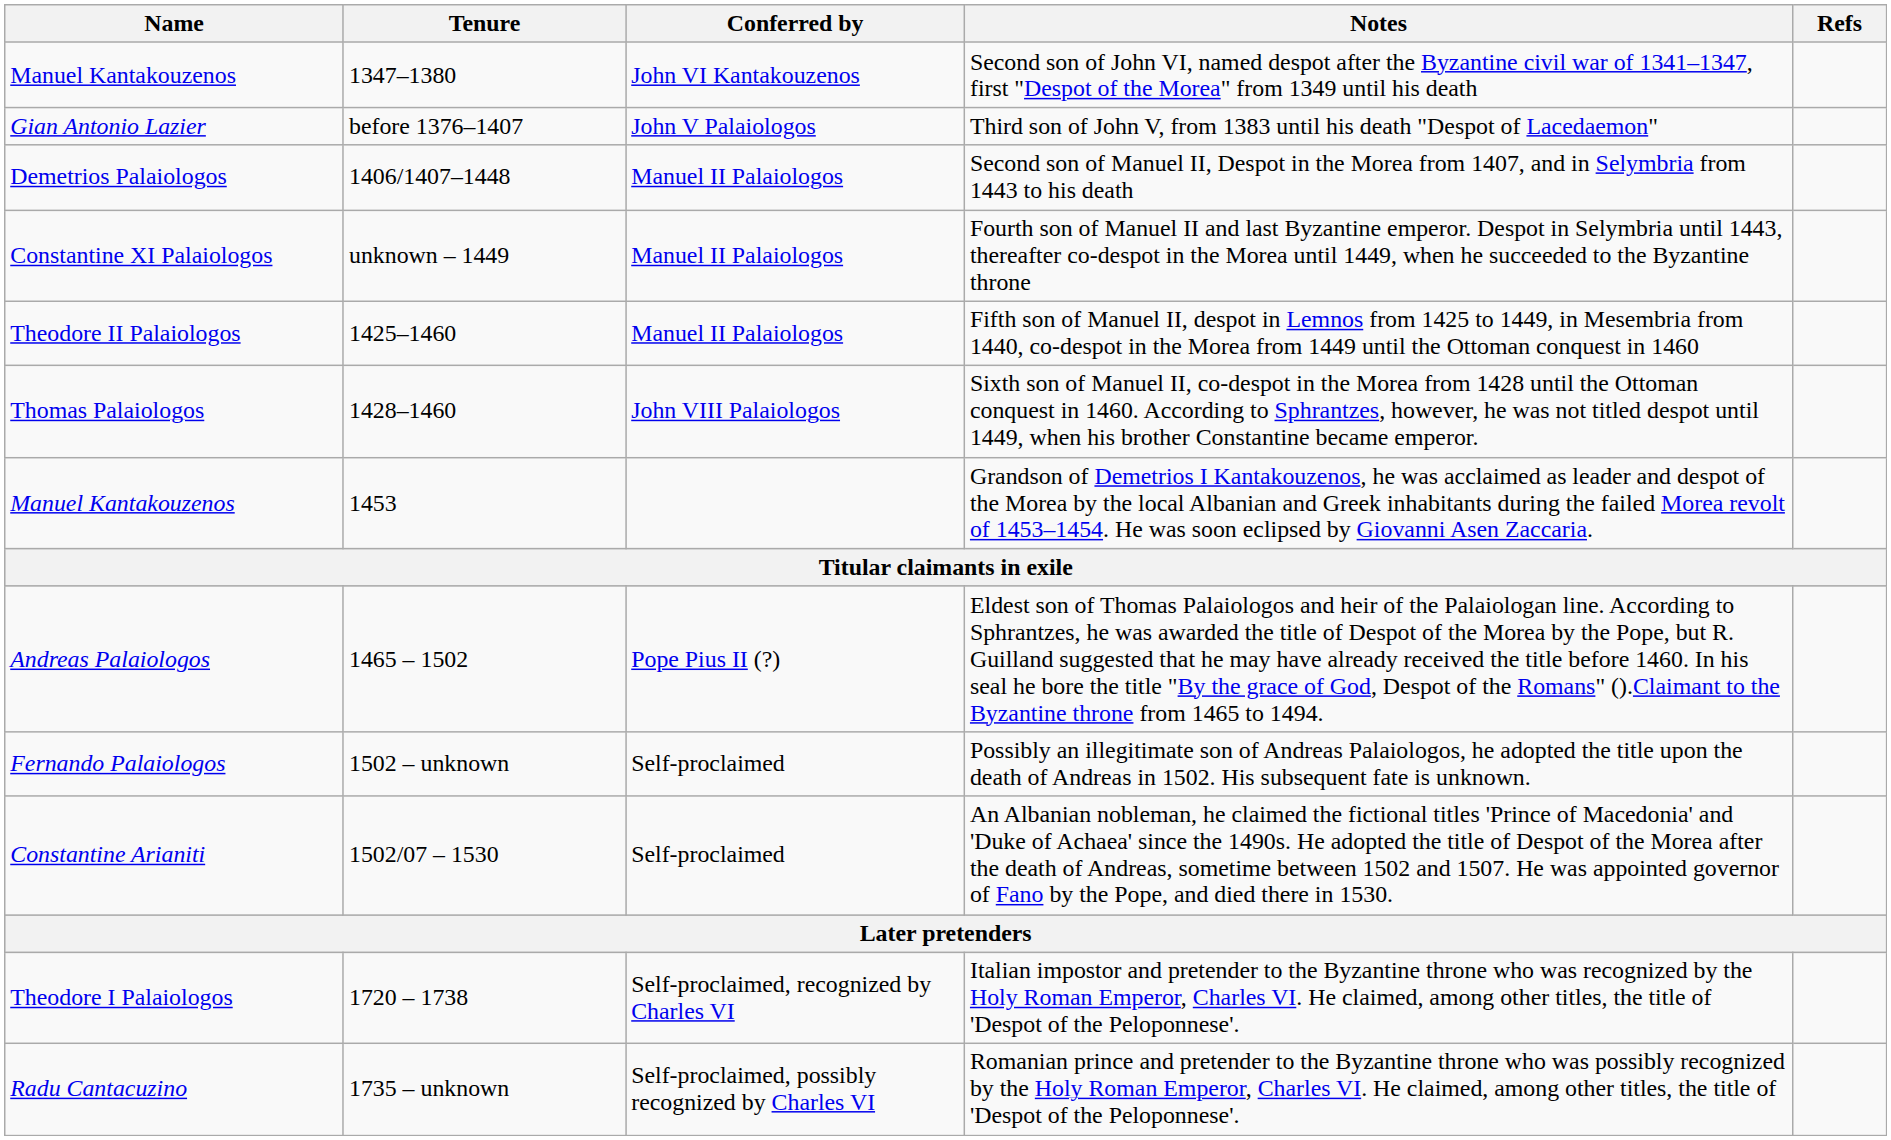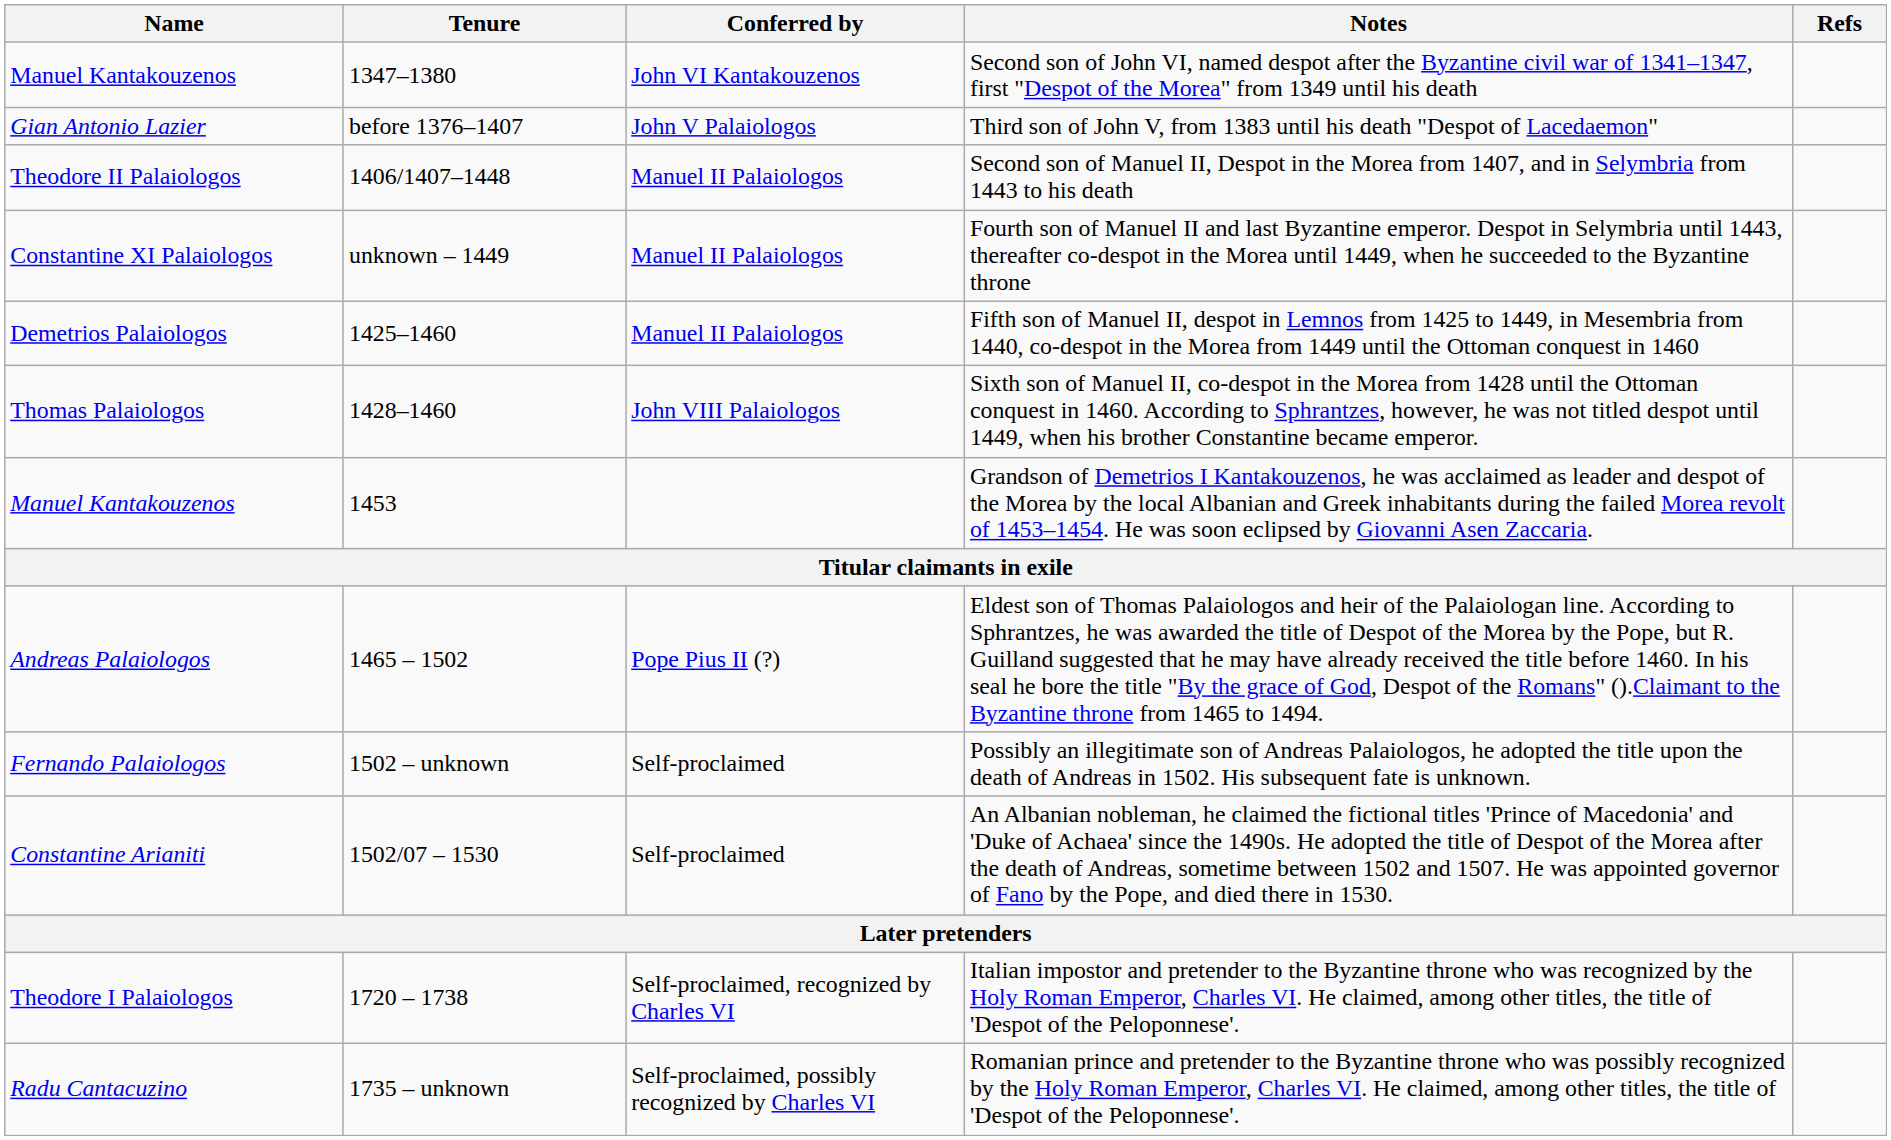row 4 | Name: Demetrios Palaiologos -> Theodore II Palaiologos
row 6 | Name: Theodore II Palaiologos -> Demetrios Palaiologos
